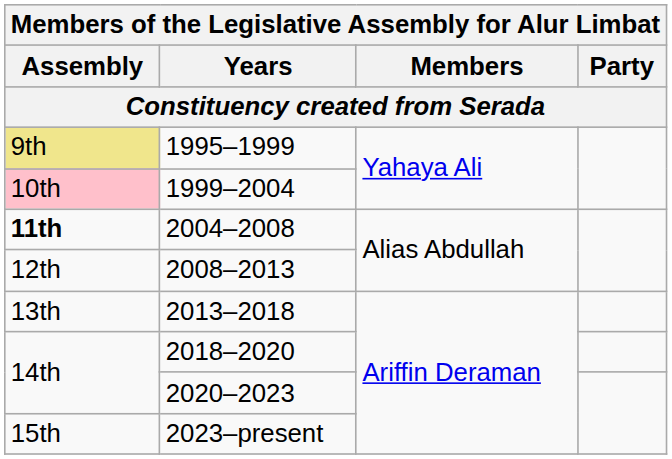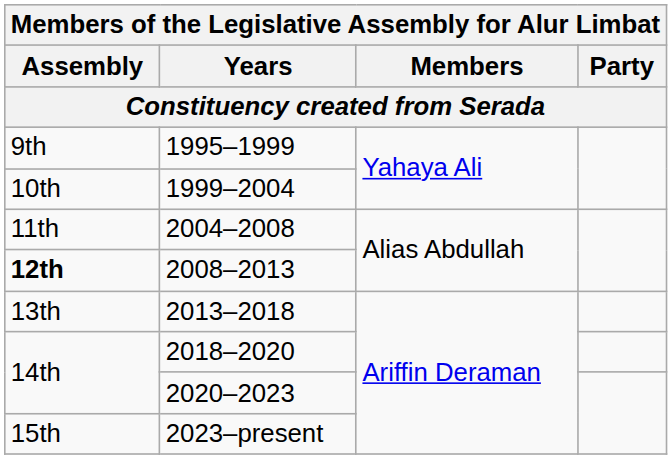1995–1999 | Assembly: khaki background -> no background
1999–2004 | Assembly: pink background -> no background
2004–2008 | Assembly: bold -> normal
2008–2013 | Assembly: normal -> bold
